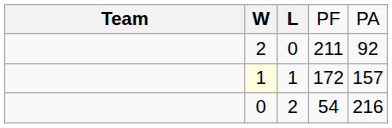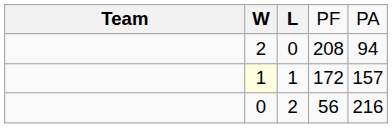row 2 | column 4: 211 -> 208
row 2 | column 5: 92 -> 94
row 4 | column 4: 54 -> 56
